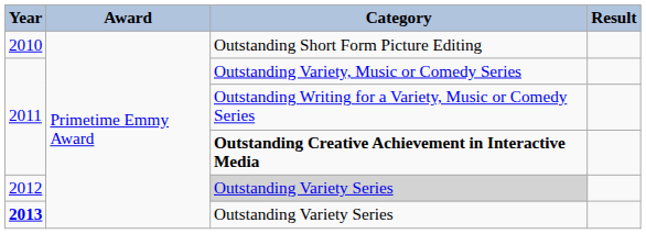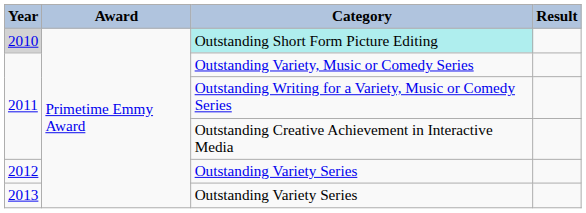Outstanding Short Form Picture Editing | Year: no background -> lightgrey background
Outstanding Short Form Picture Editing | Category: no background -> paleturquoise background
Outstanding Creative Achievement in Interactive Media | Category: bold -> normal
2012 / Outstanding Variety Series | Category: lightgrey background -> no background
2013 / Outstanding Variety Series | Year: bold -> normal
